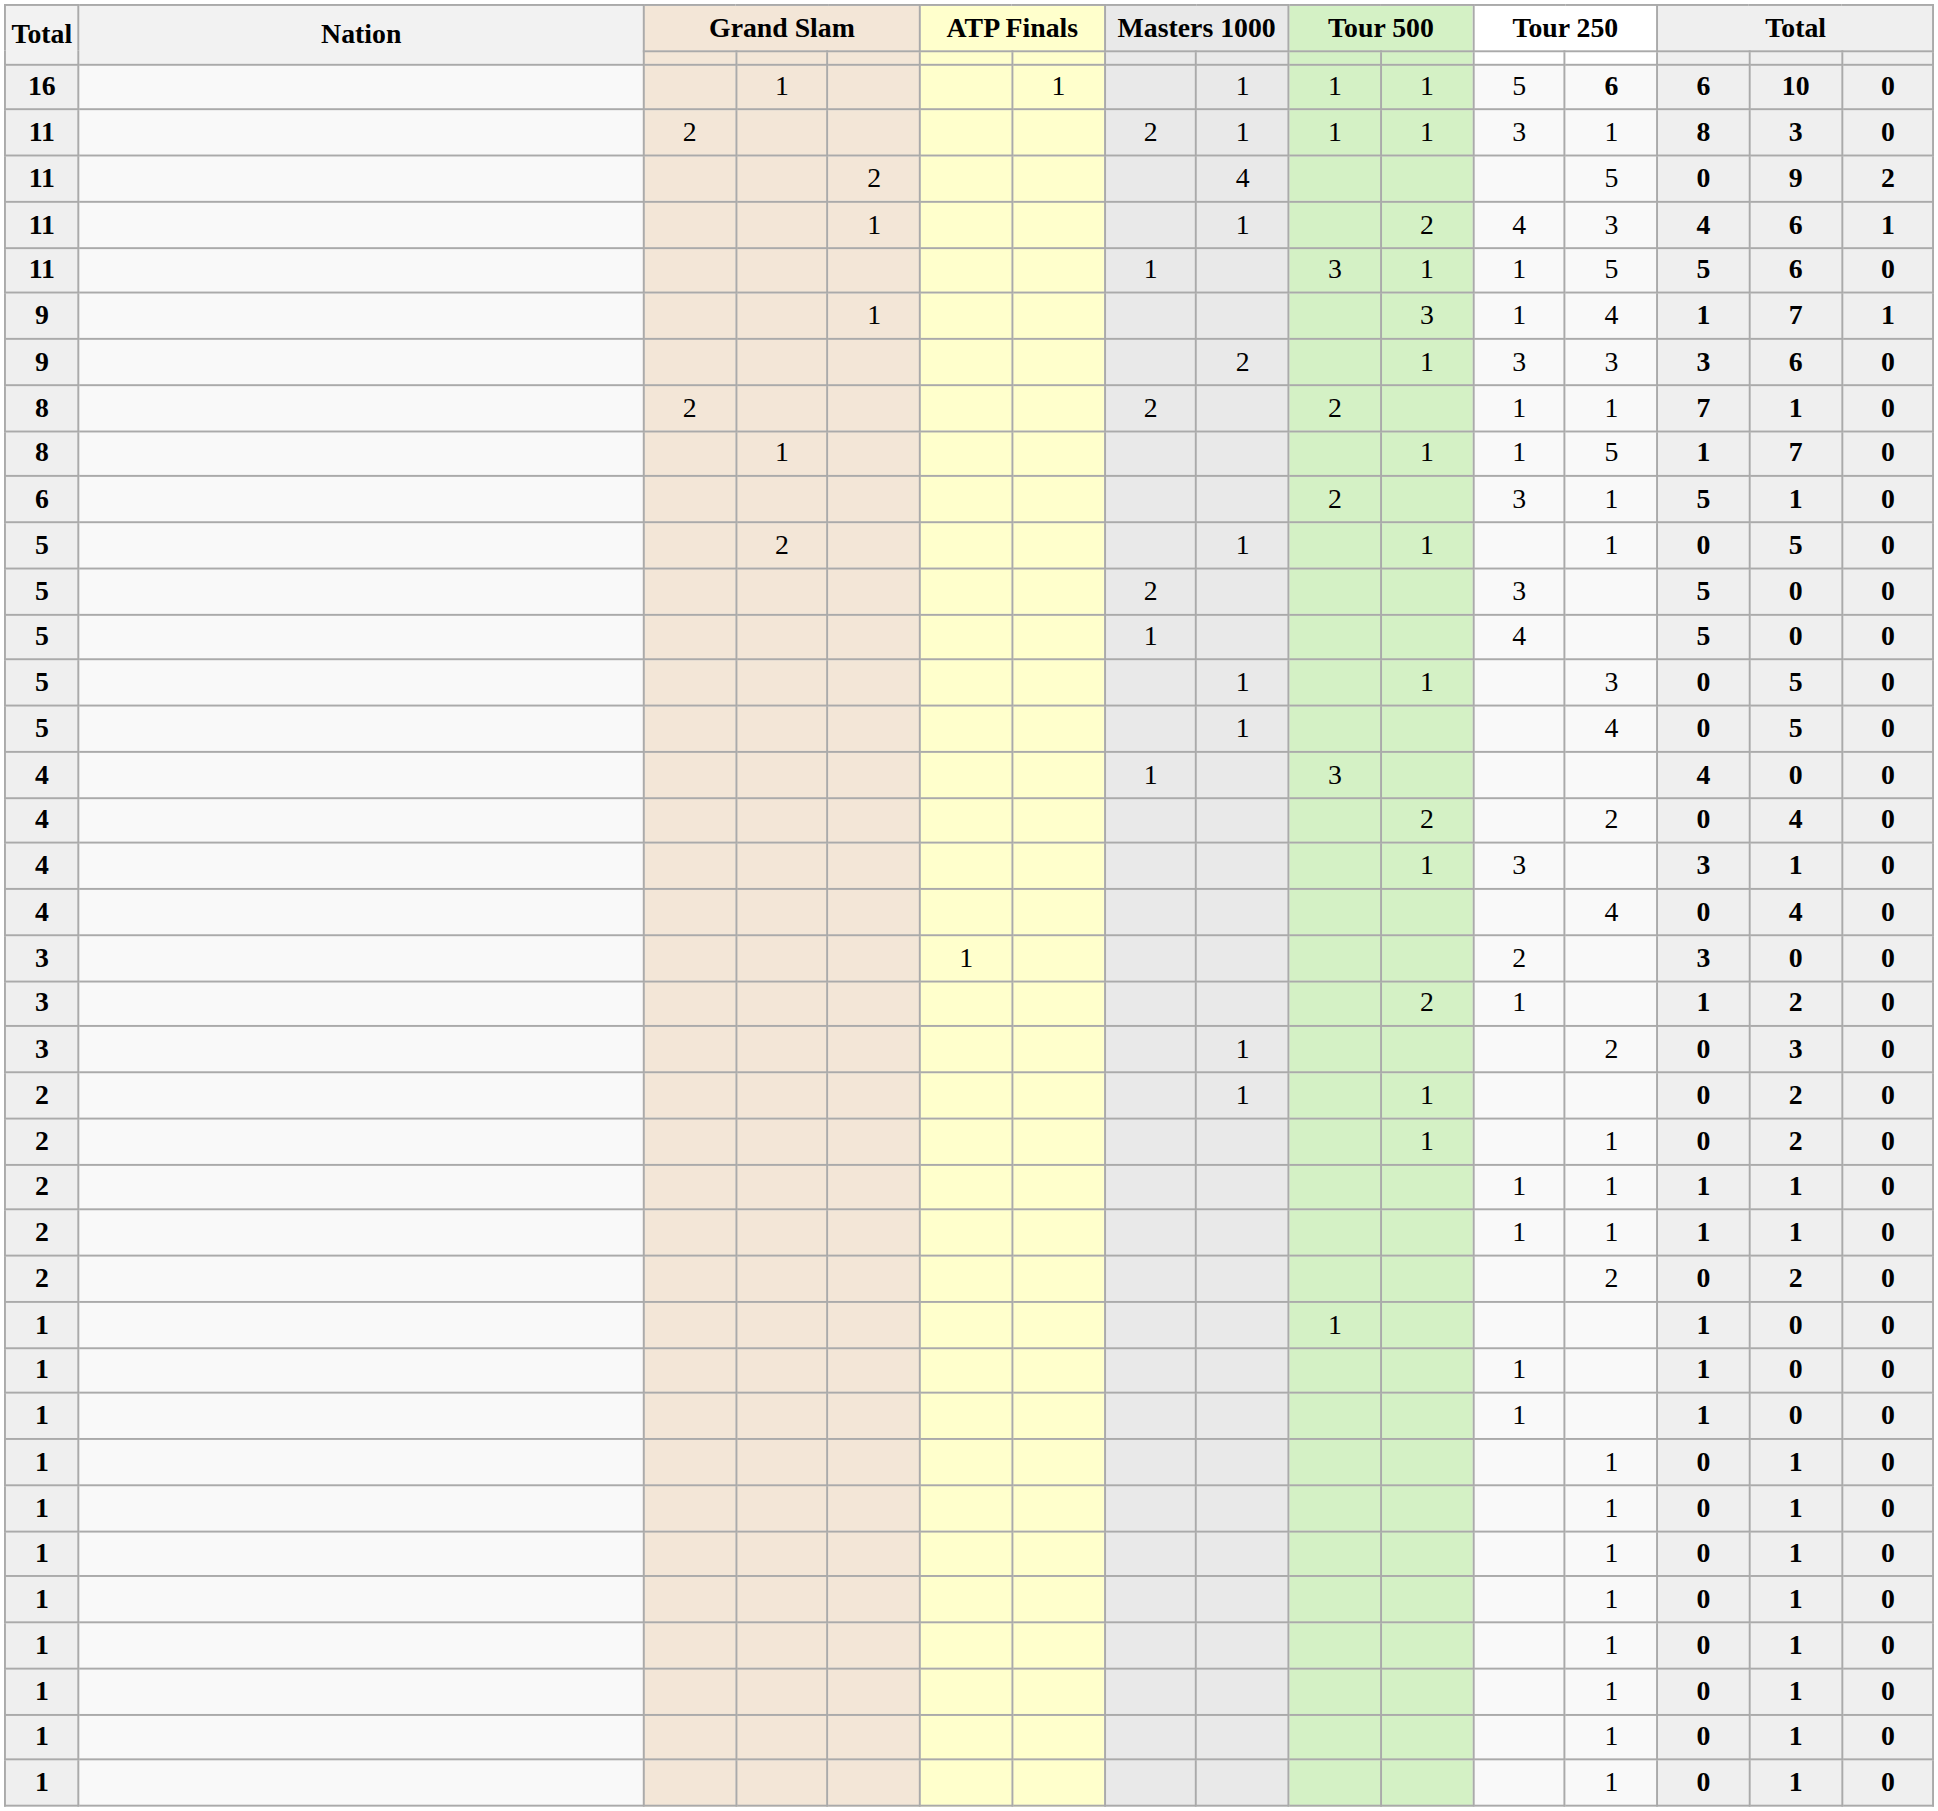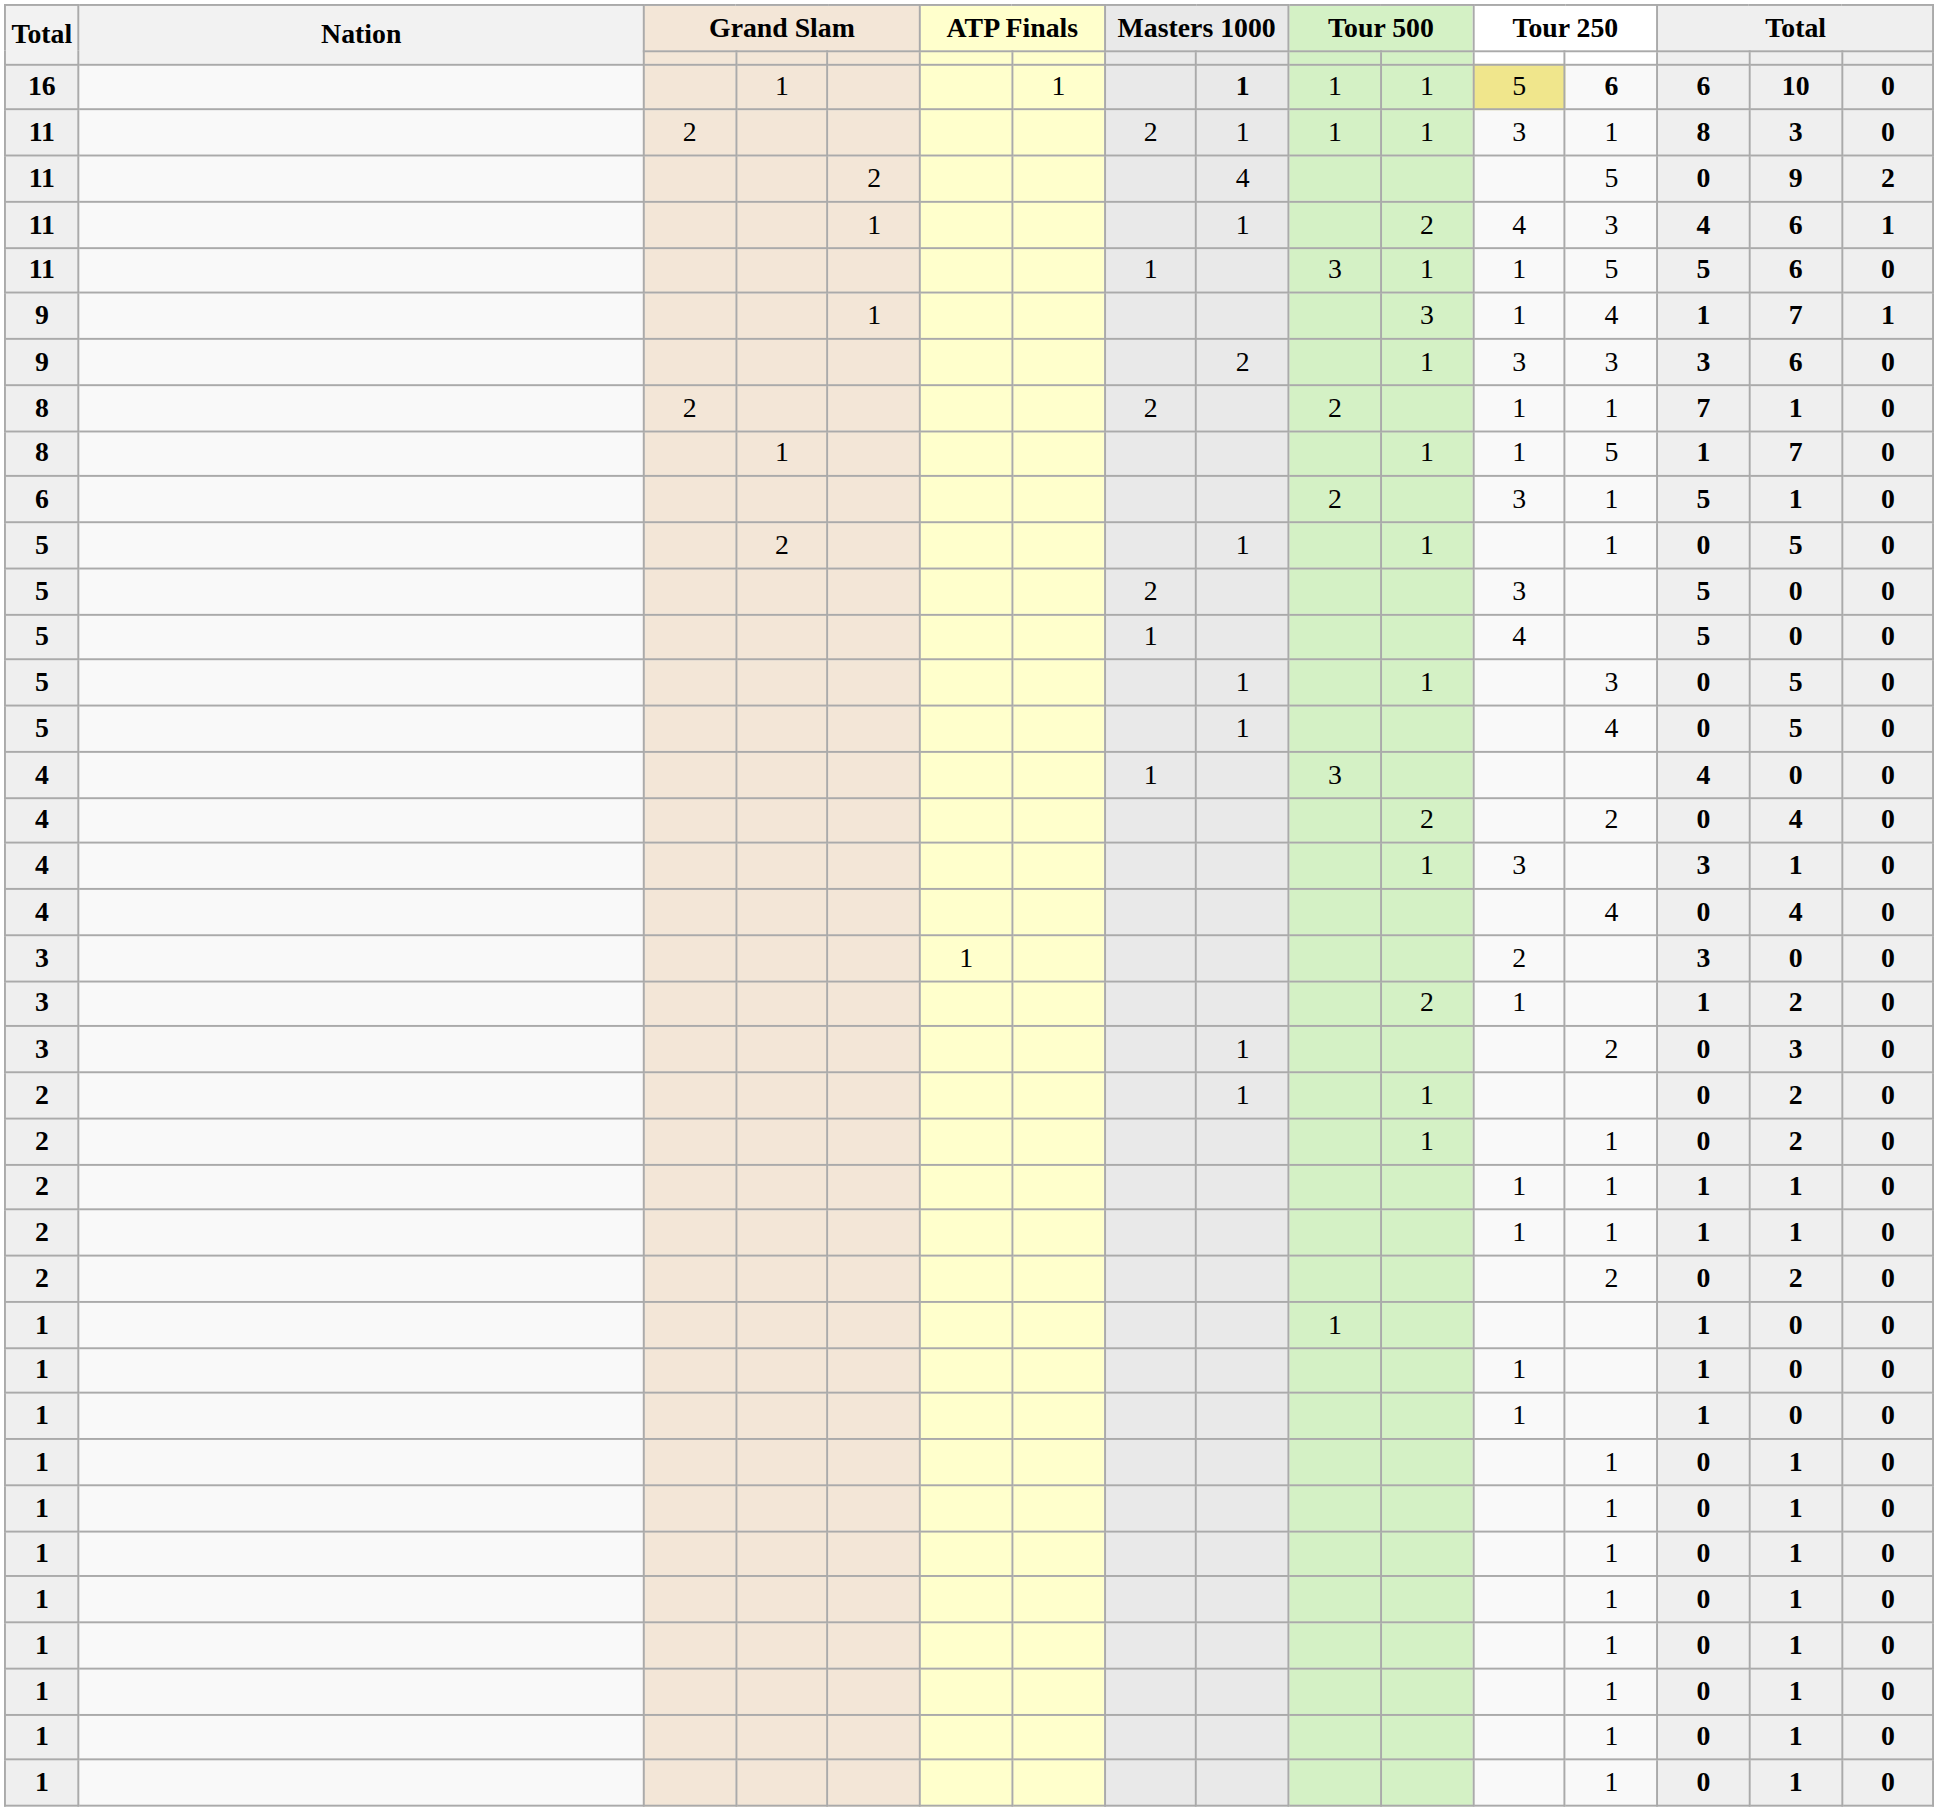16 | column 9: normal -> bold
16 | column 12: no background -> khaki background
